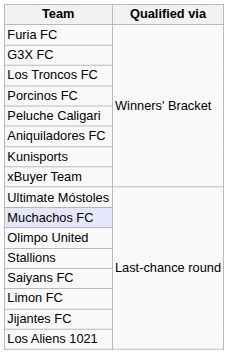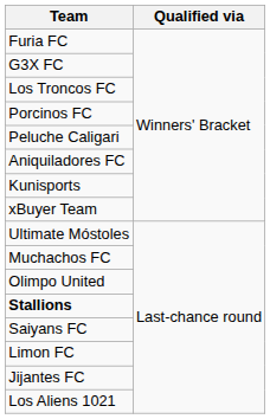Muchachos FC | Team: lavender background -> no background
Stallions | Team: normal -> bold
